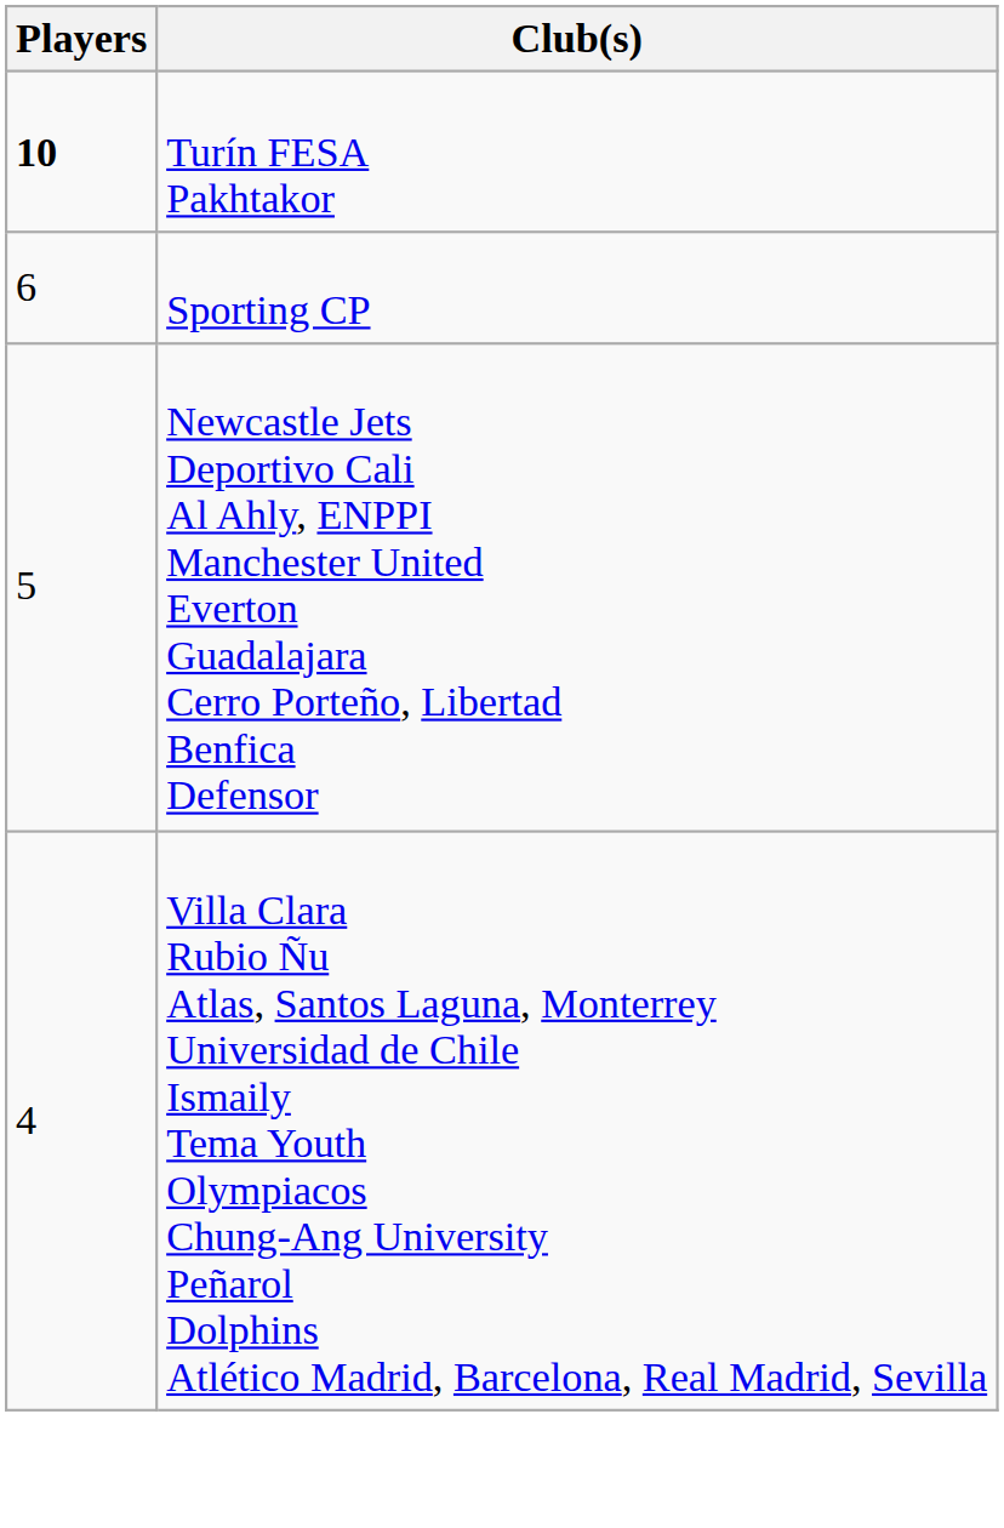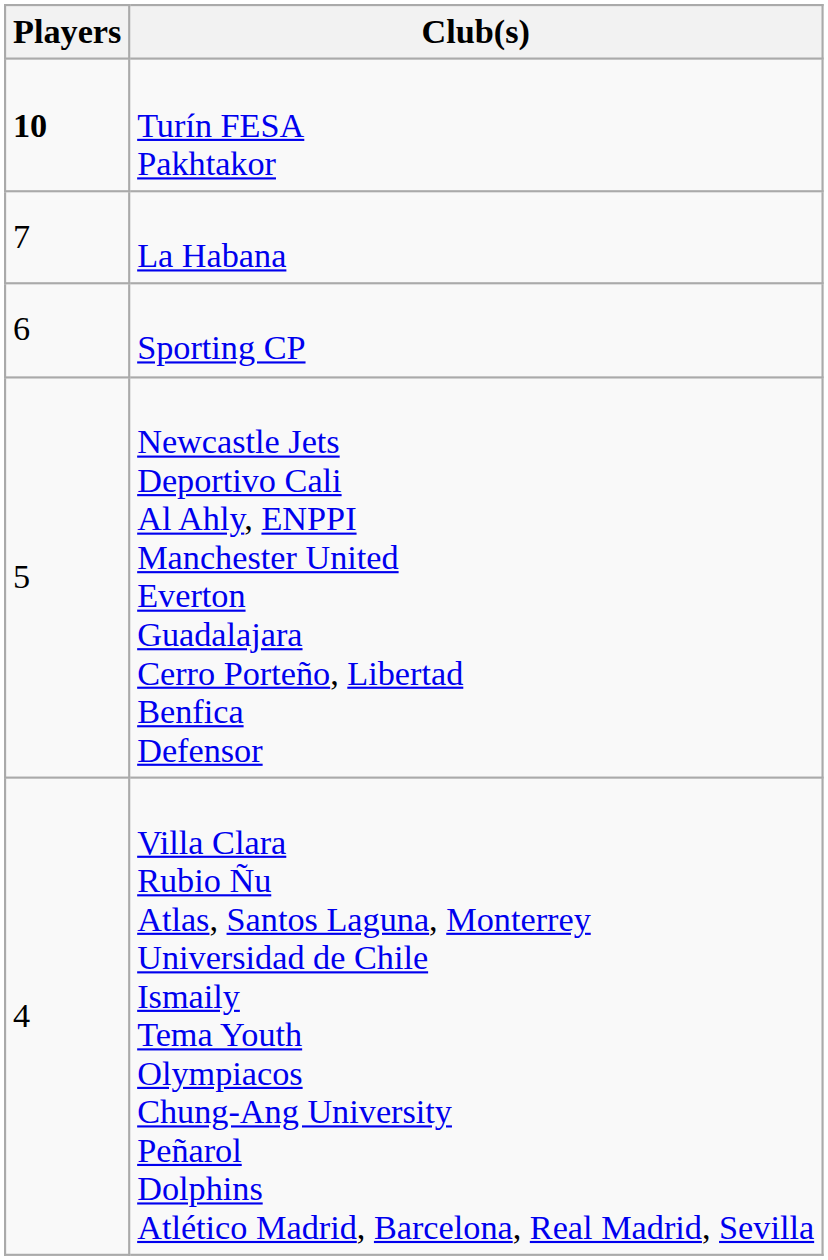+ row: 7 | La Habana
